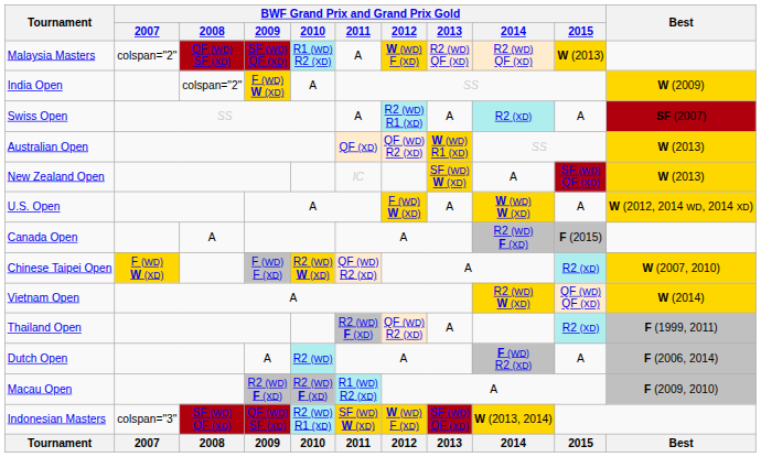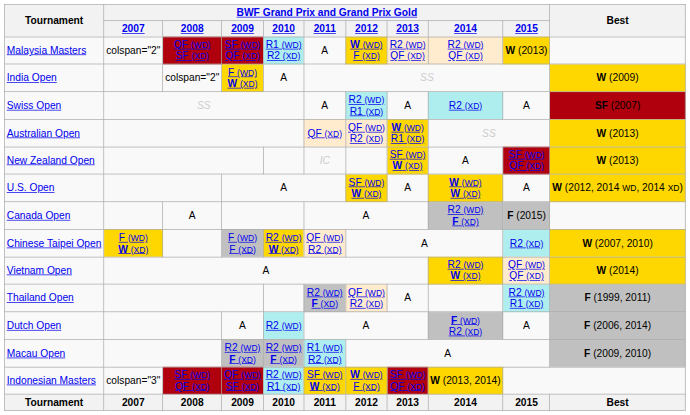U.S. Open | BWF Grand Prix and Grand Prix Gold / 2012: F (WD) W (XD) -> SF (WD) W (XD)
Thailand Open | BWF Grand Prix and Grand Prix Gold / 2015: R2 (XD) -> R2 (WD) R1 (XD)
